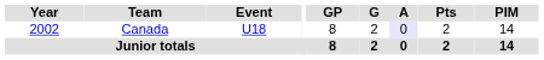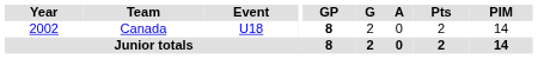Canada | GP: normal -> bold
Canada | A: lavender background -> no background
